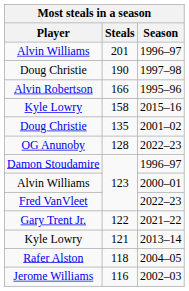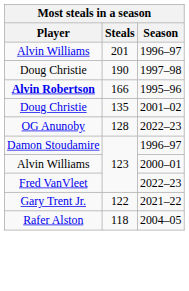166 | Player: normal -> bold
- row: Kyle Lowry | 158 | 2015–16
- row: Kyle Lowry | 121 | 2013–14
- row: Jerome Williams | 116 | 2002–03
